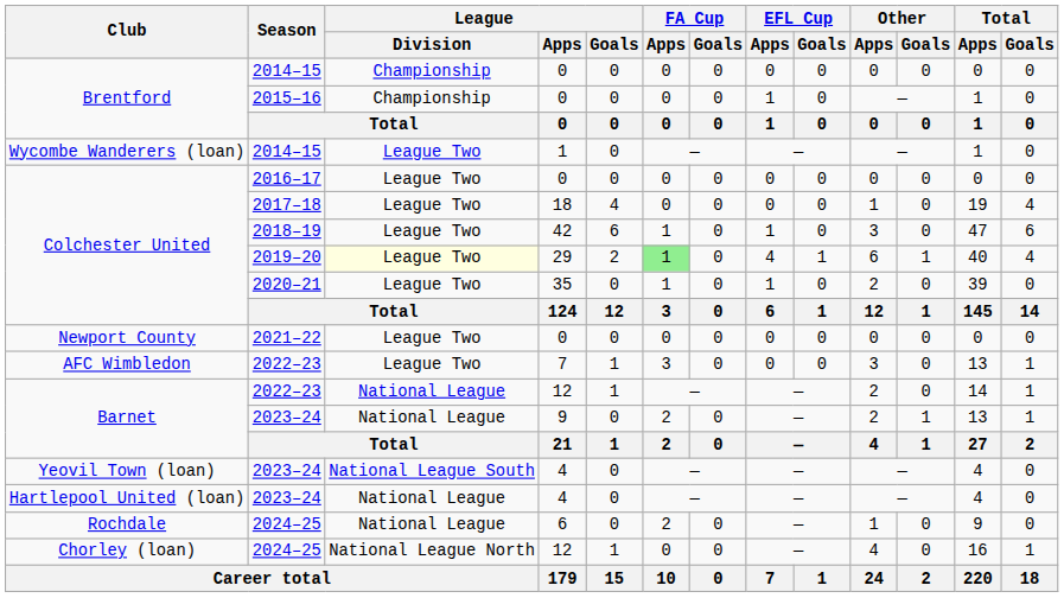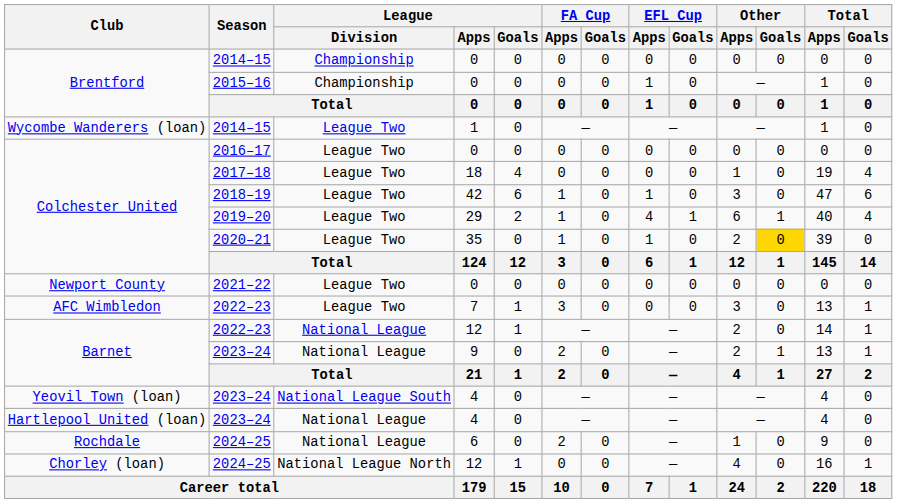2019–20 | League / Division: lightyellow background -> no background
2019–20 | FA Cup / Apps: lightgreen background -> no background
2020–21 | Other / Goals: no background -> gold background
